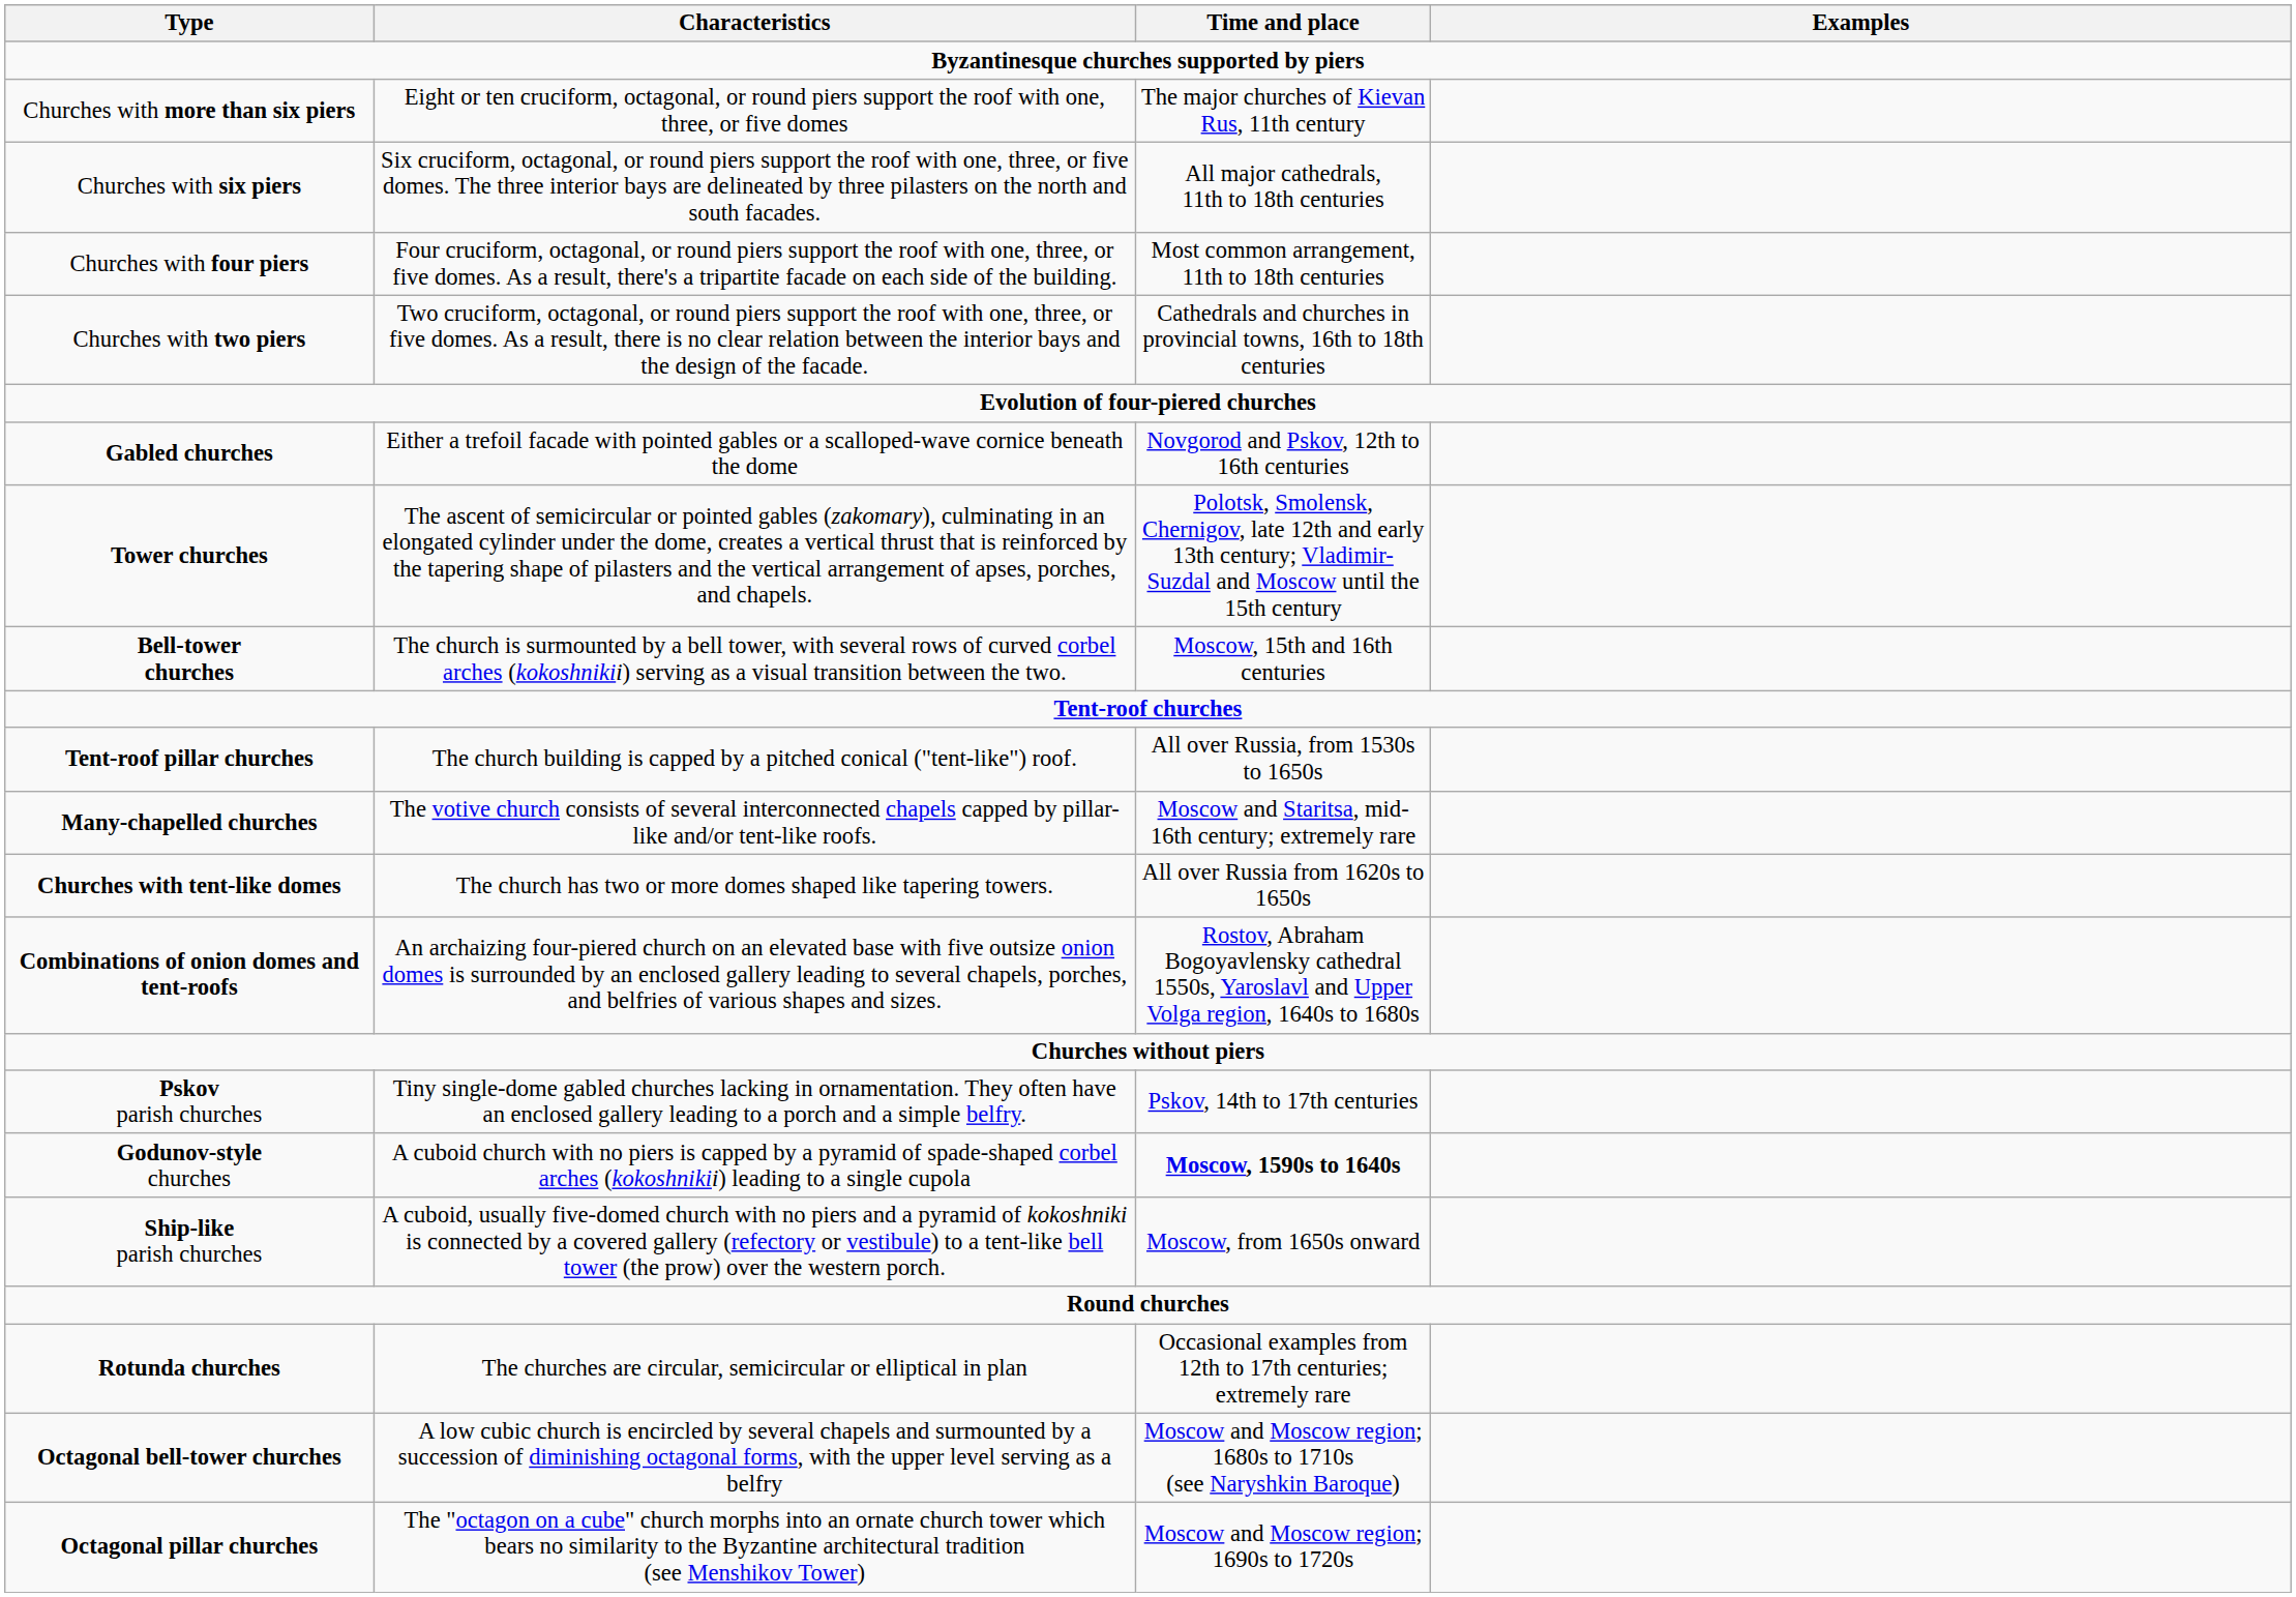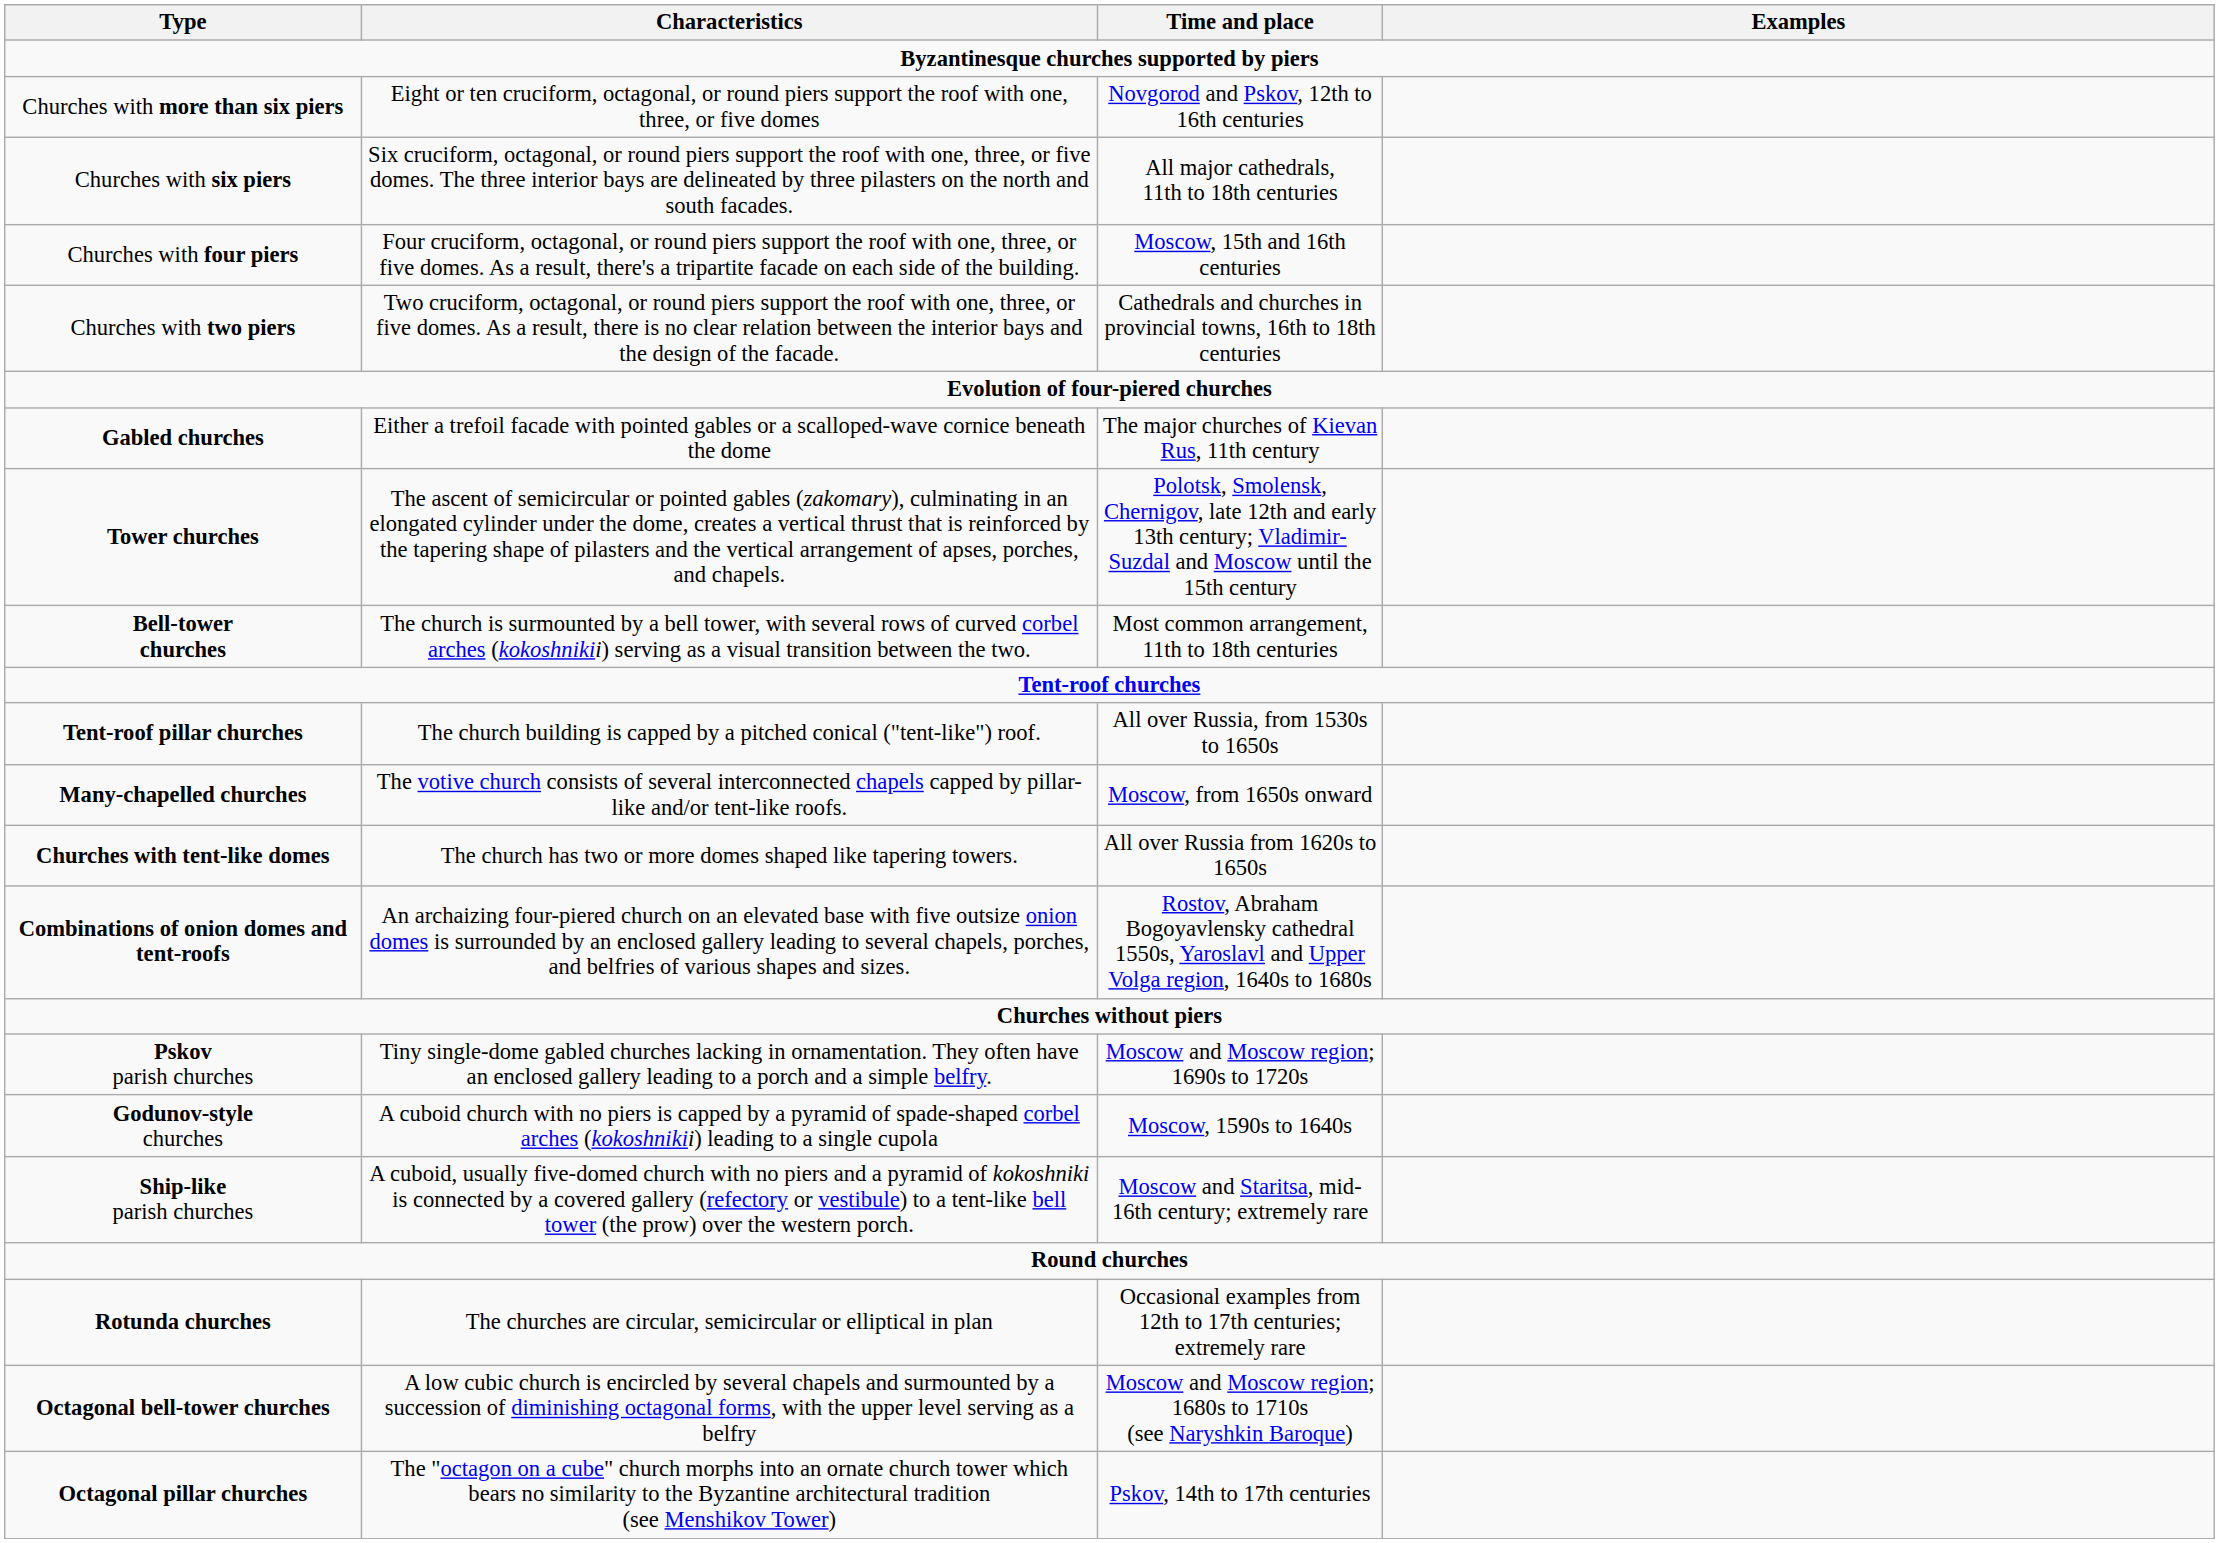Churches with more than six piers | Time and place: The major churches of Kievan Rus, 11th century -> Novgorod and Pskov, 12th to 16th centuries
Churches with four piers | Time and place: Most common arrangement, 11th to 18th centuries -> Moscow, 15th and 16th centuries
Gabled churches | Time and place: Novgorod and Pskov, 12th to 16th centuries -> The major churches of Kievan Rus, 11th century
Bell-tower churches | Time and place: Moscow, 15th and 16th centuries -> Most common arrangement, 11th to 18th centuries
Many-chapelled churches | Time and place: Moscow and Staritsa, mid-16th century; extremely rare -> Moscow, from 1650s onward
Pskov parish churches | Time and place: Pskov, 14th to 17th centuries -> Moscow and Moscow region; 1690s to 1720s
Godunov-style churches | Time and place: bold -> normal
Ship-like parish churches | Time and place: Moscow, from 1650s onward -> Moscow and Staritsa, mid-16th century; extremely rare
Octagonal pillar churches | Time and place: Moscow and Moscow region; 1690s to 1720s -> Pskov, 14th to 17th centuries
